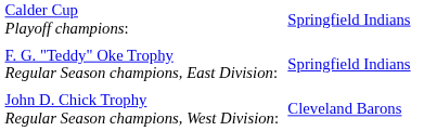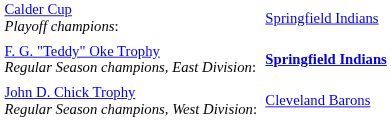row 2 | column 2: normal -> bold
